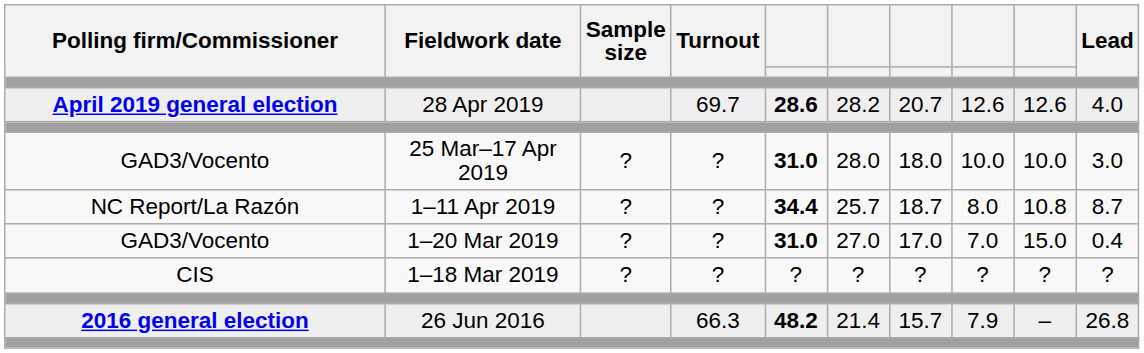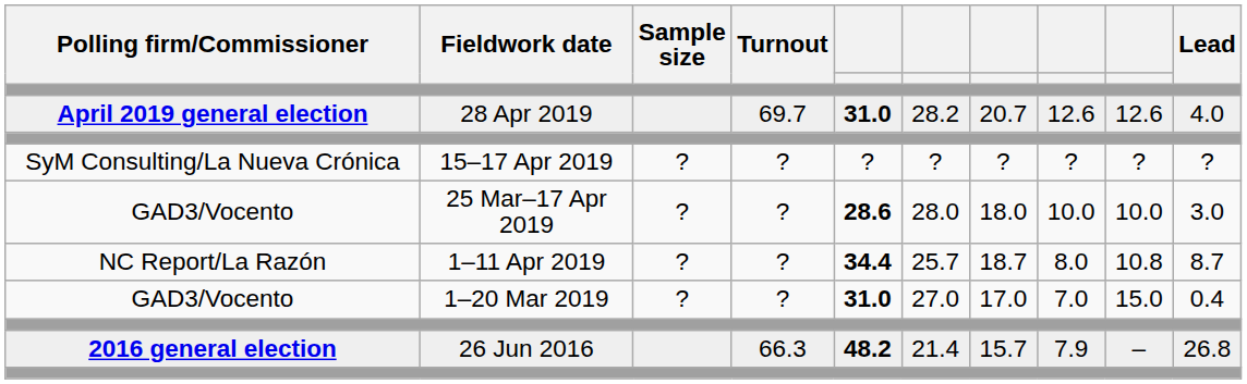28 Apr 2019 | column 5: 28.6 -> 31.0
+ row: SyM Consulting/La Nueva Crónica | 15–17 Apr 2019 | ? | ? | ? | ? | ? | ? | ? | ?
25 Mar–17 Apr 2019 | column 5: 31.0 -> 28.6
- row: CIS | 1–18 Mar 2019 | ? | ? | ? | ? | ? | ? | ? | ?
